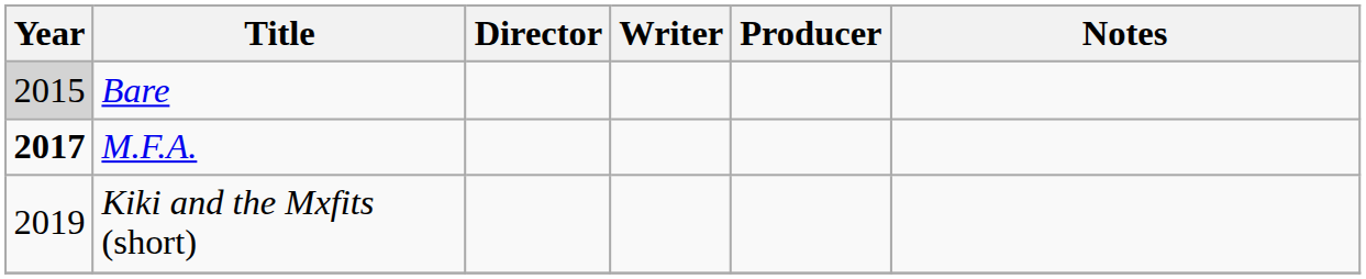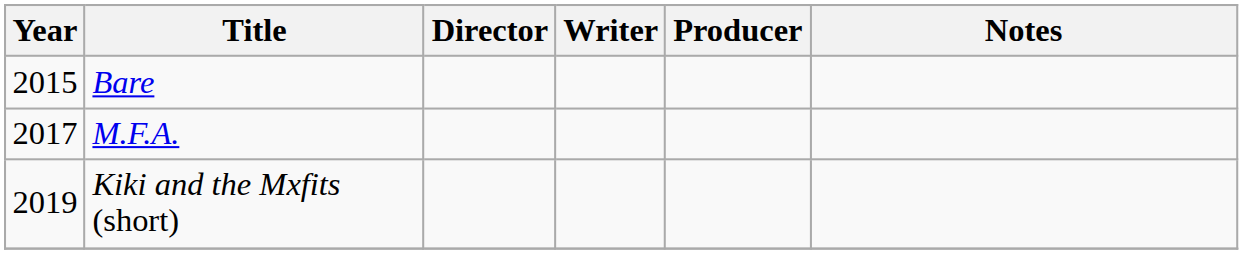Bare | Year: lightgrey background -> no background
M.F.A. | Year: bold -> normal
